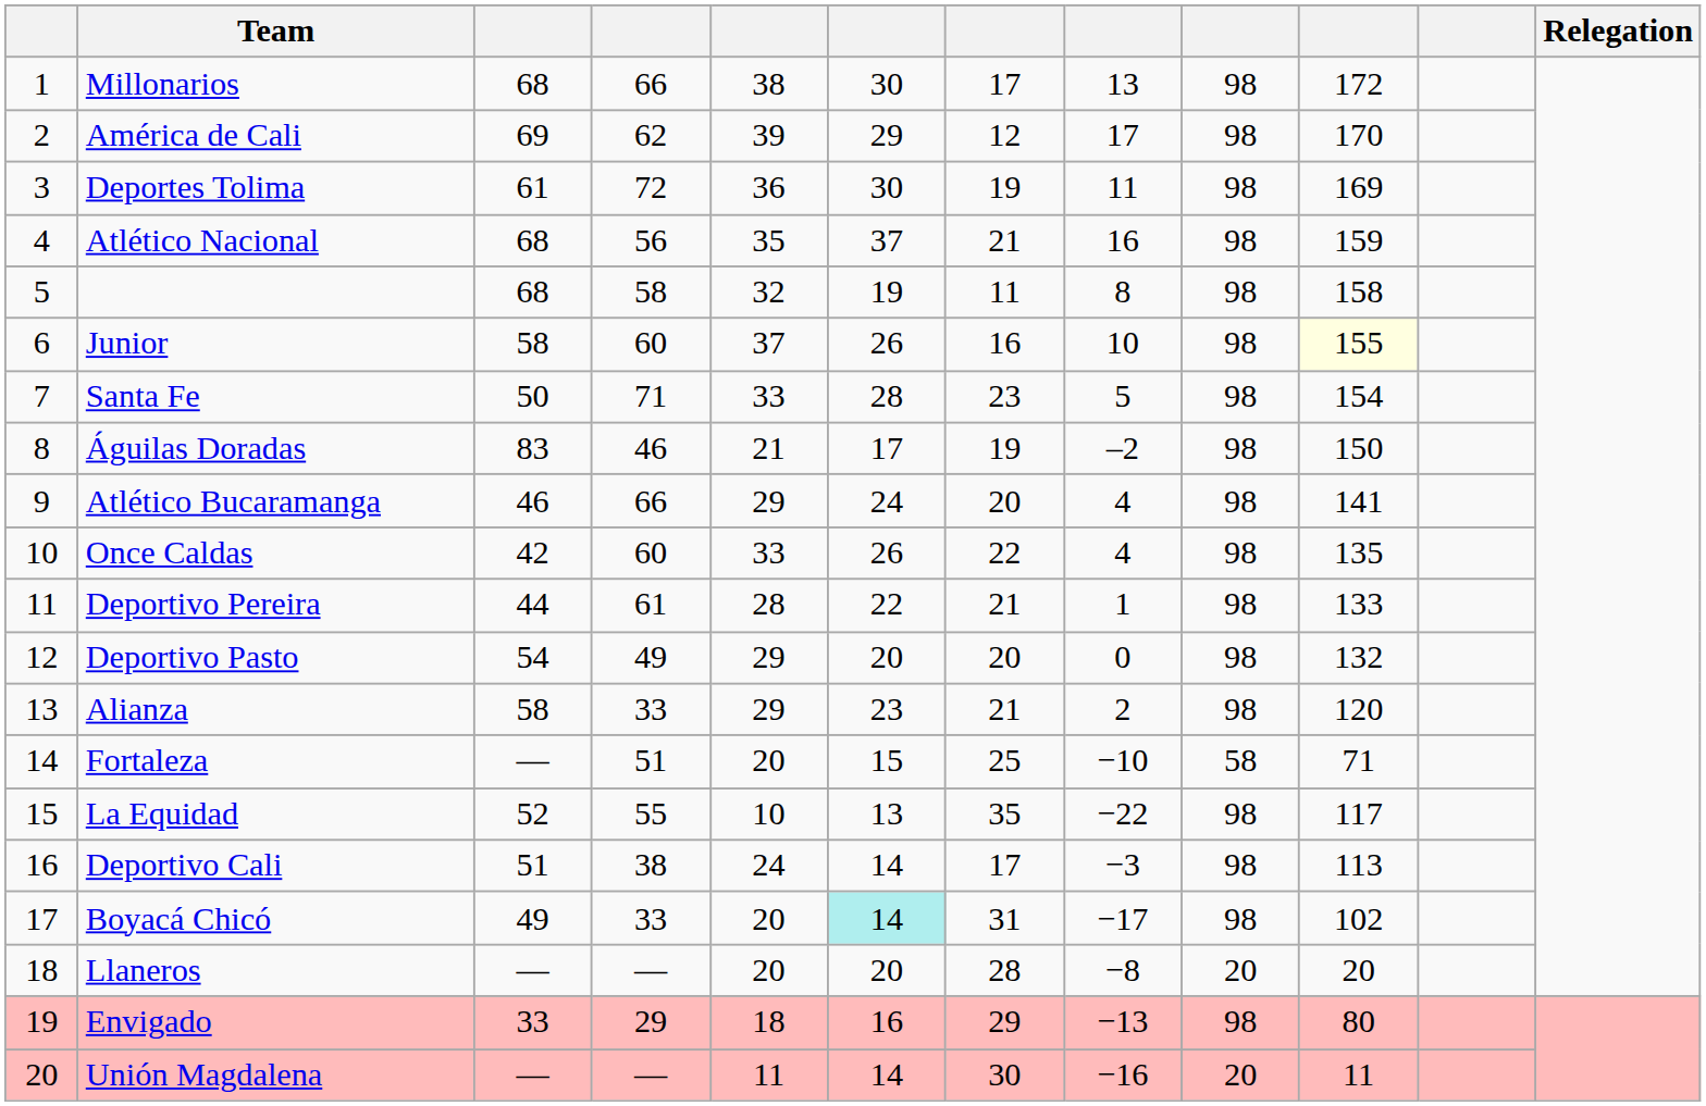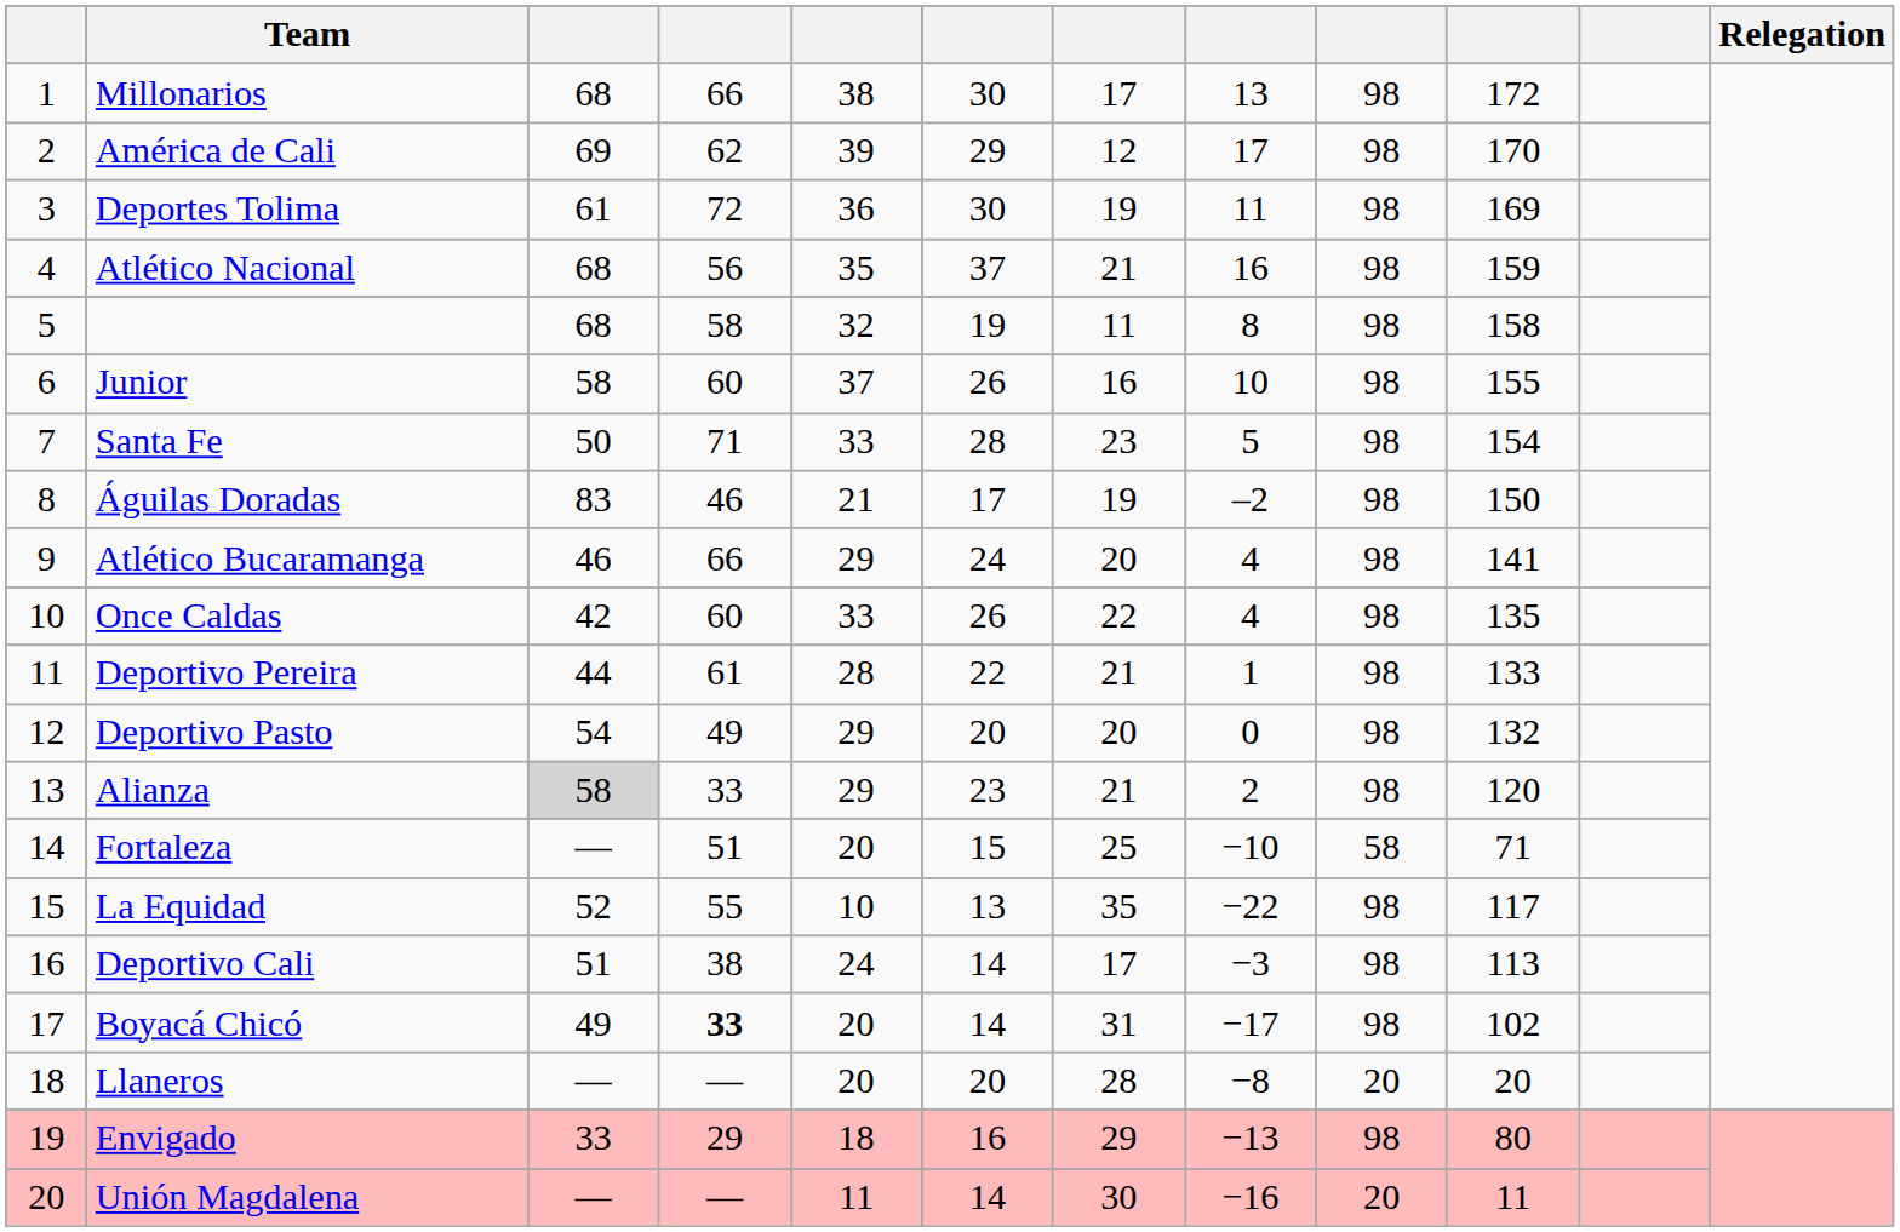Junior | column 10: lightyellow background -> no background
Alianza | column 3: no background -> lightgrey background
Boyacá Chicó | column 4: normal -> bold
Boyacá Chicó | column 6: paleturquoise background -> no background
